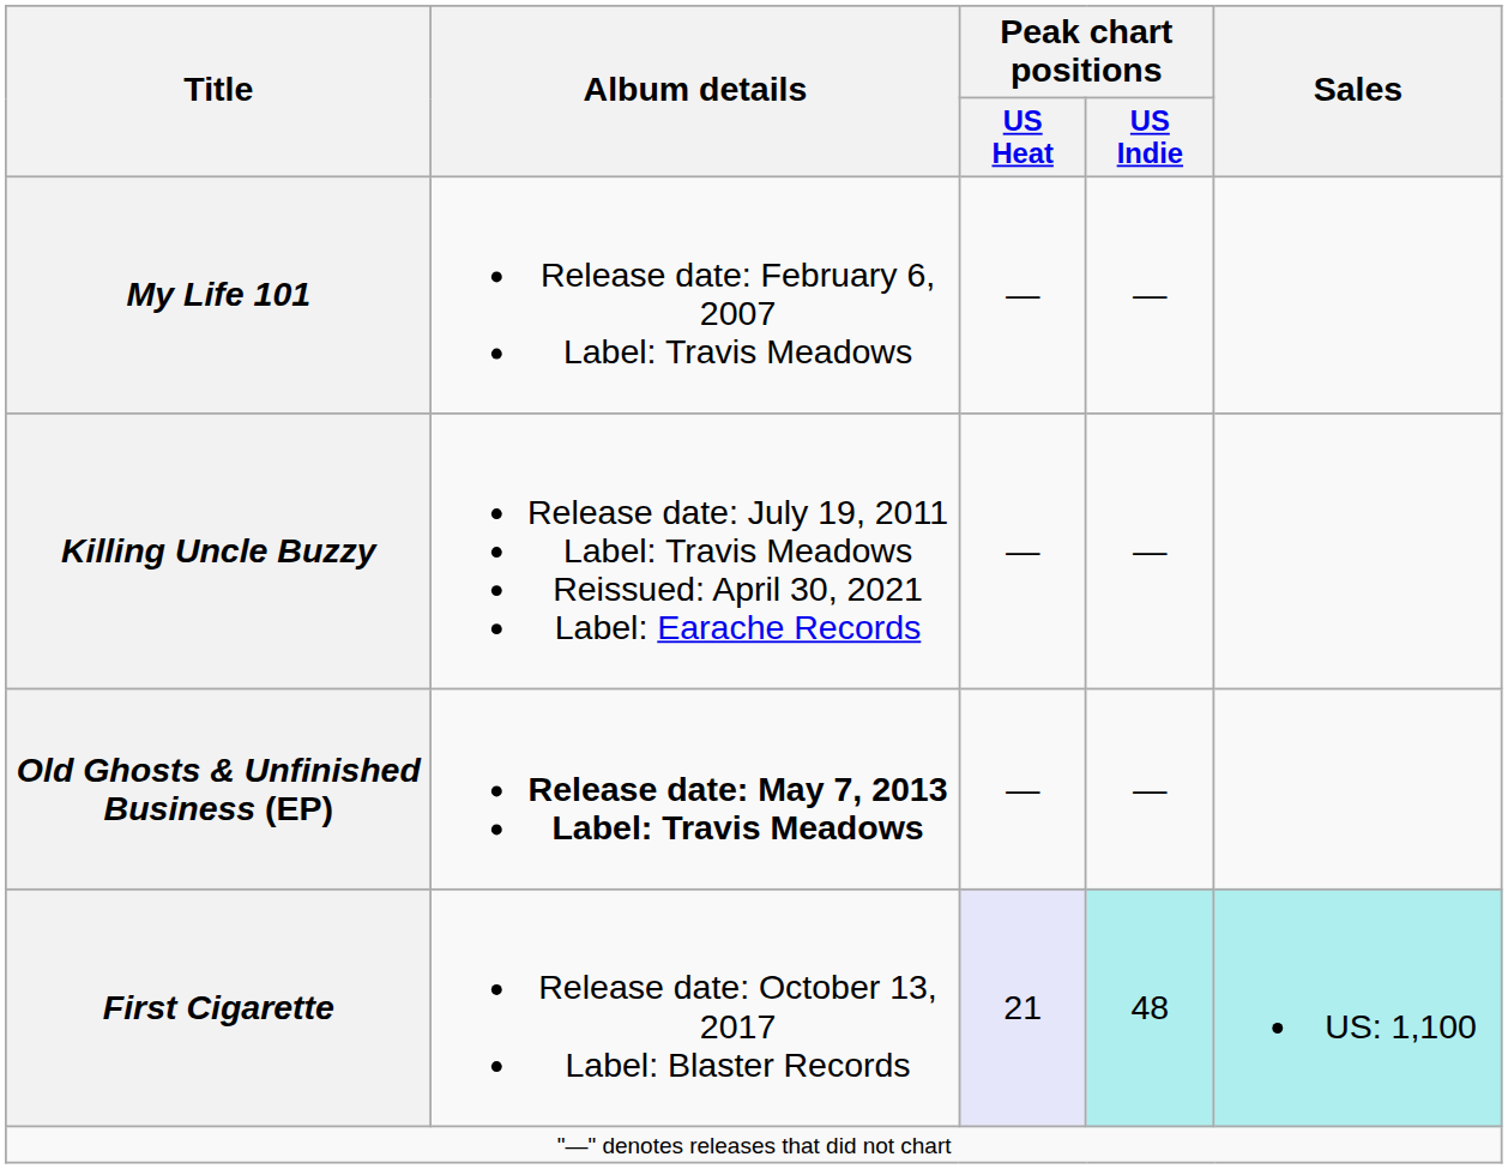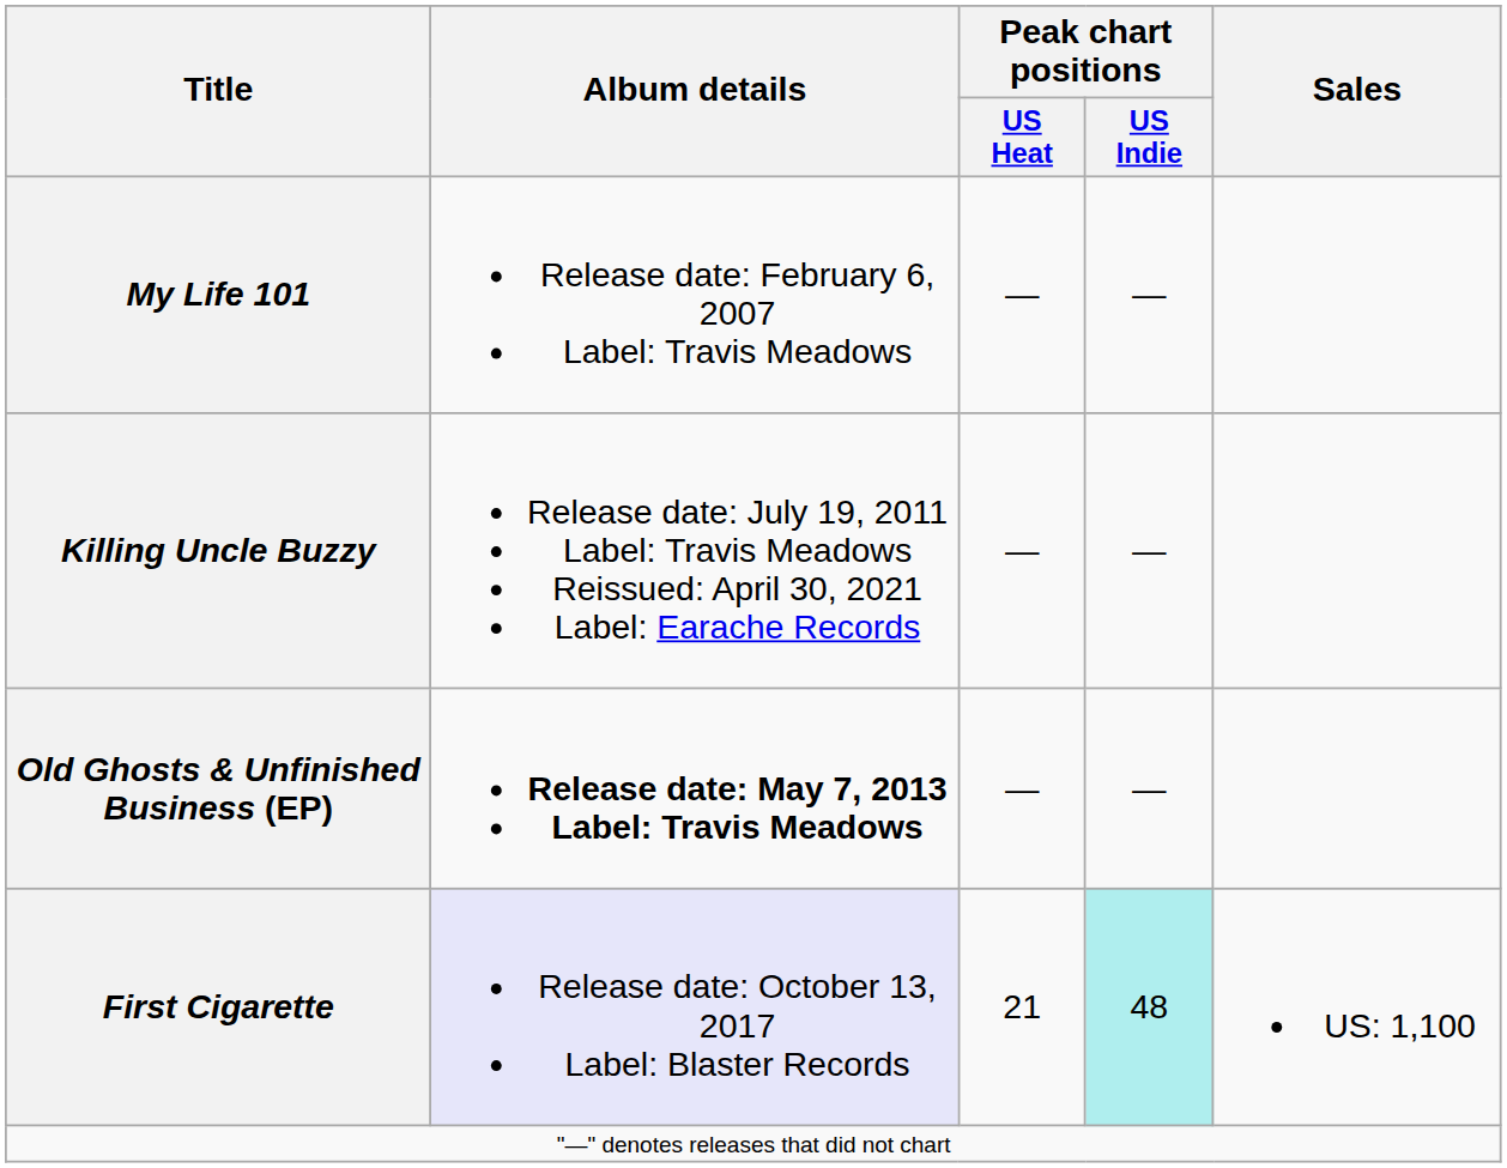First Cigarette | Album details: no background -> lavender background
First Cigarette | Peak chart positions / US Heat: lavender background -> no background
First Cigarette | Sales: paleturquoise background -> no background
